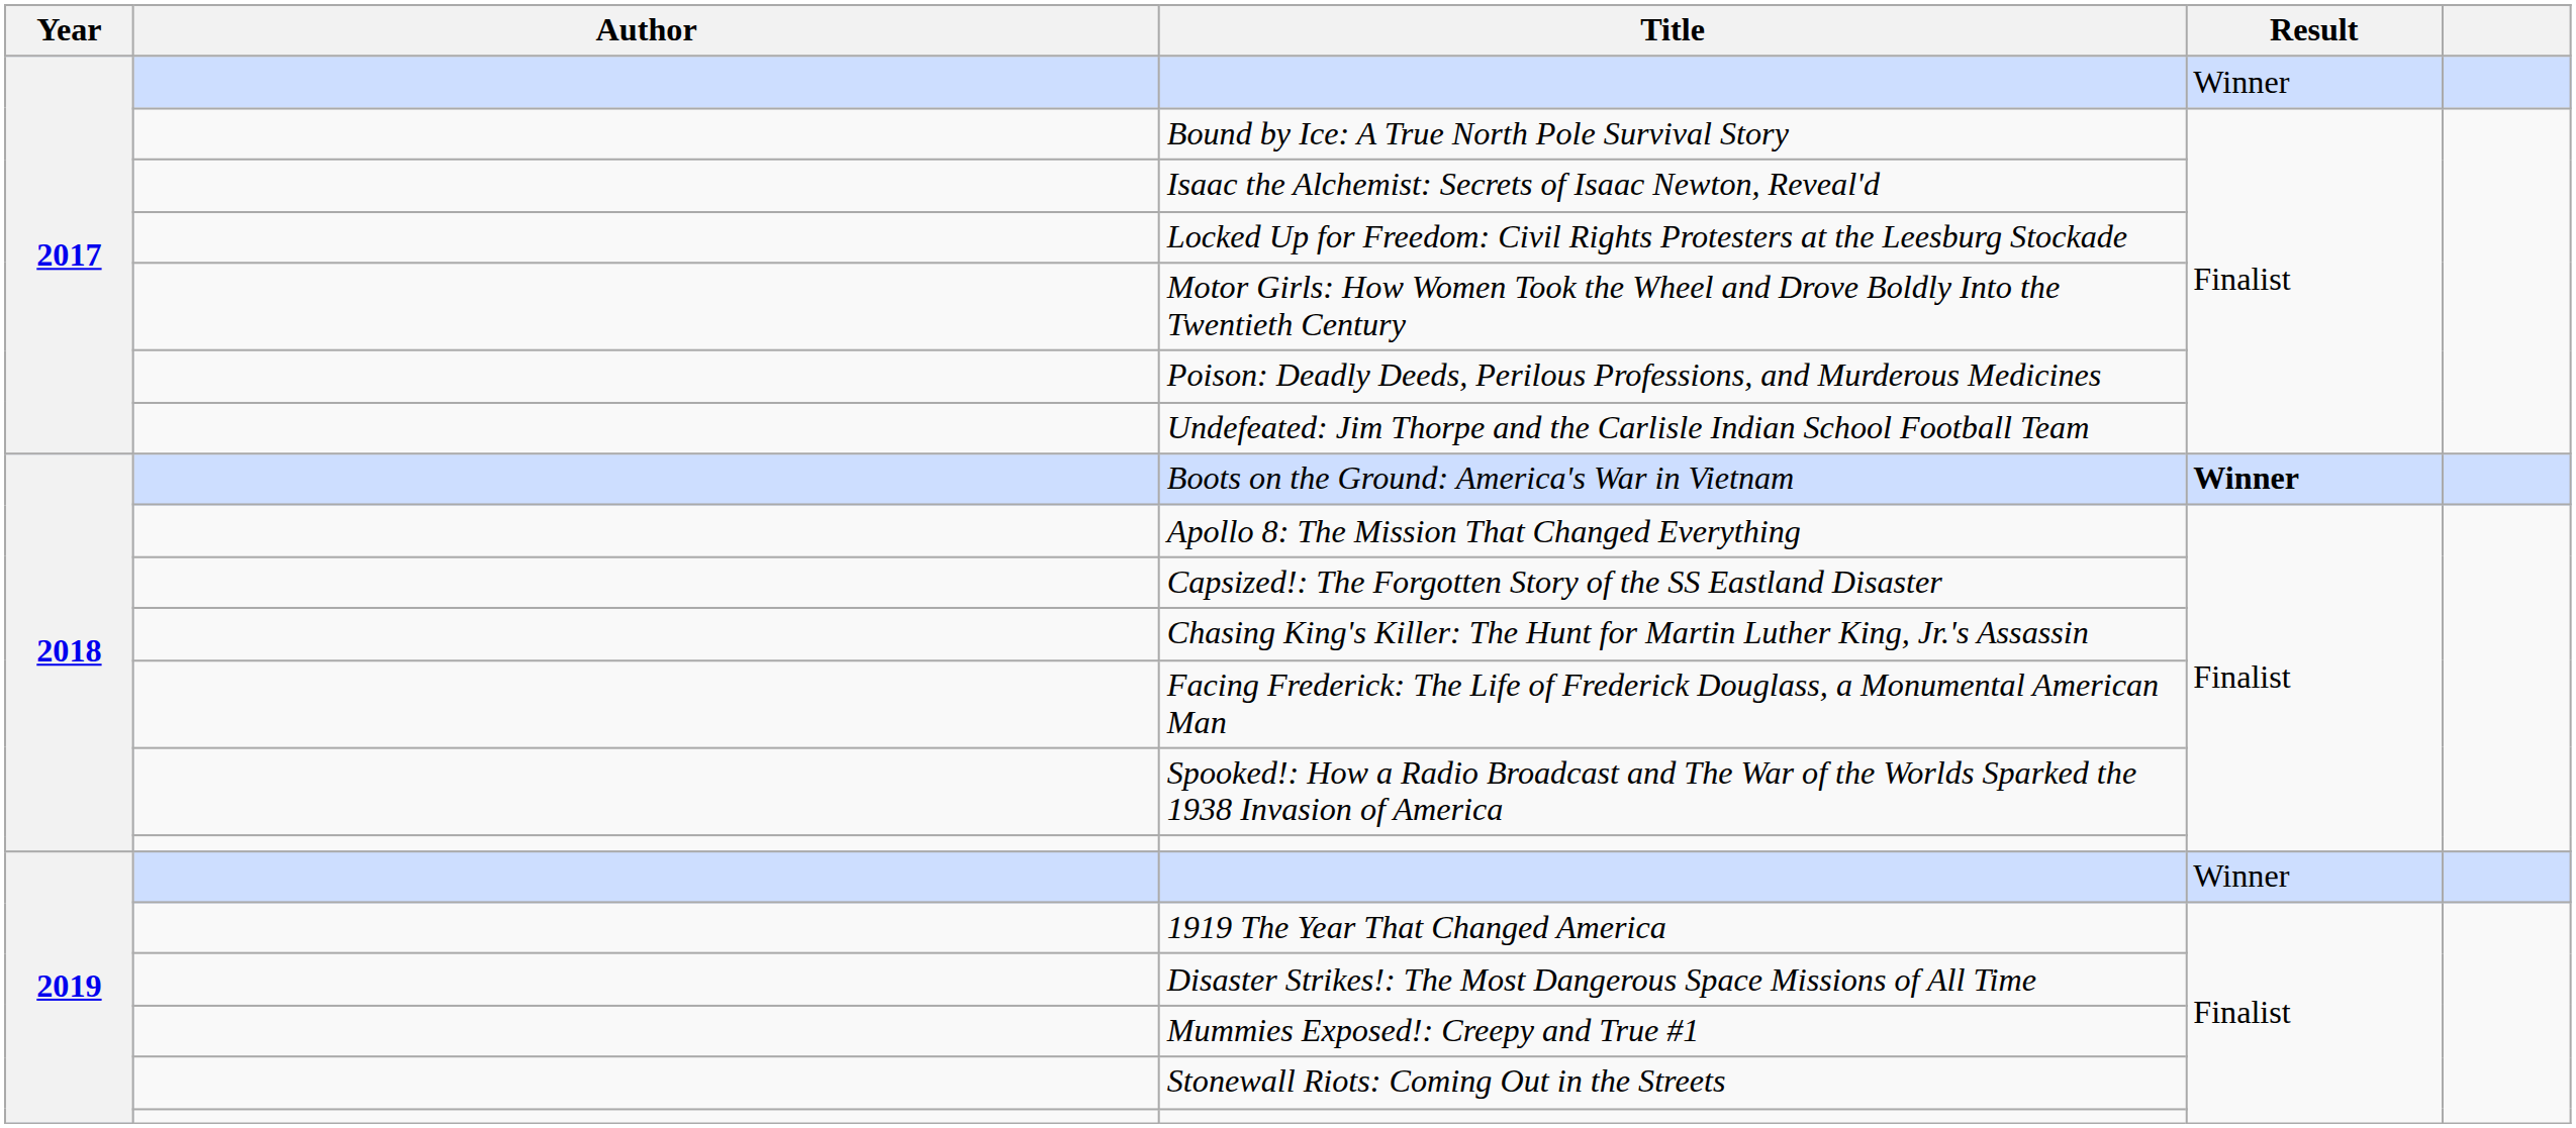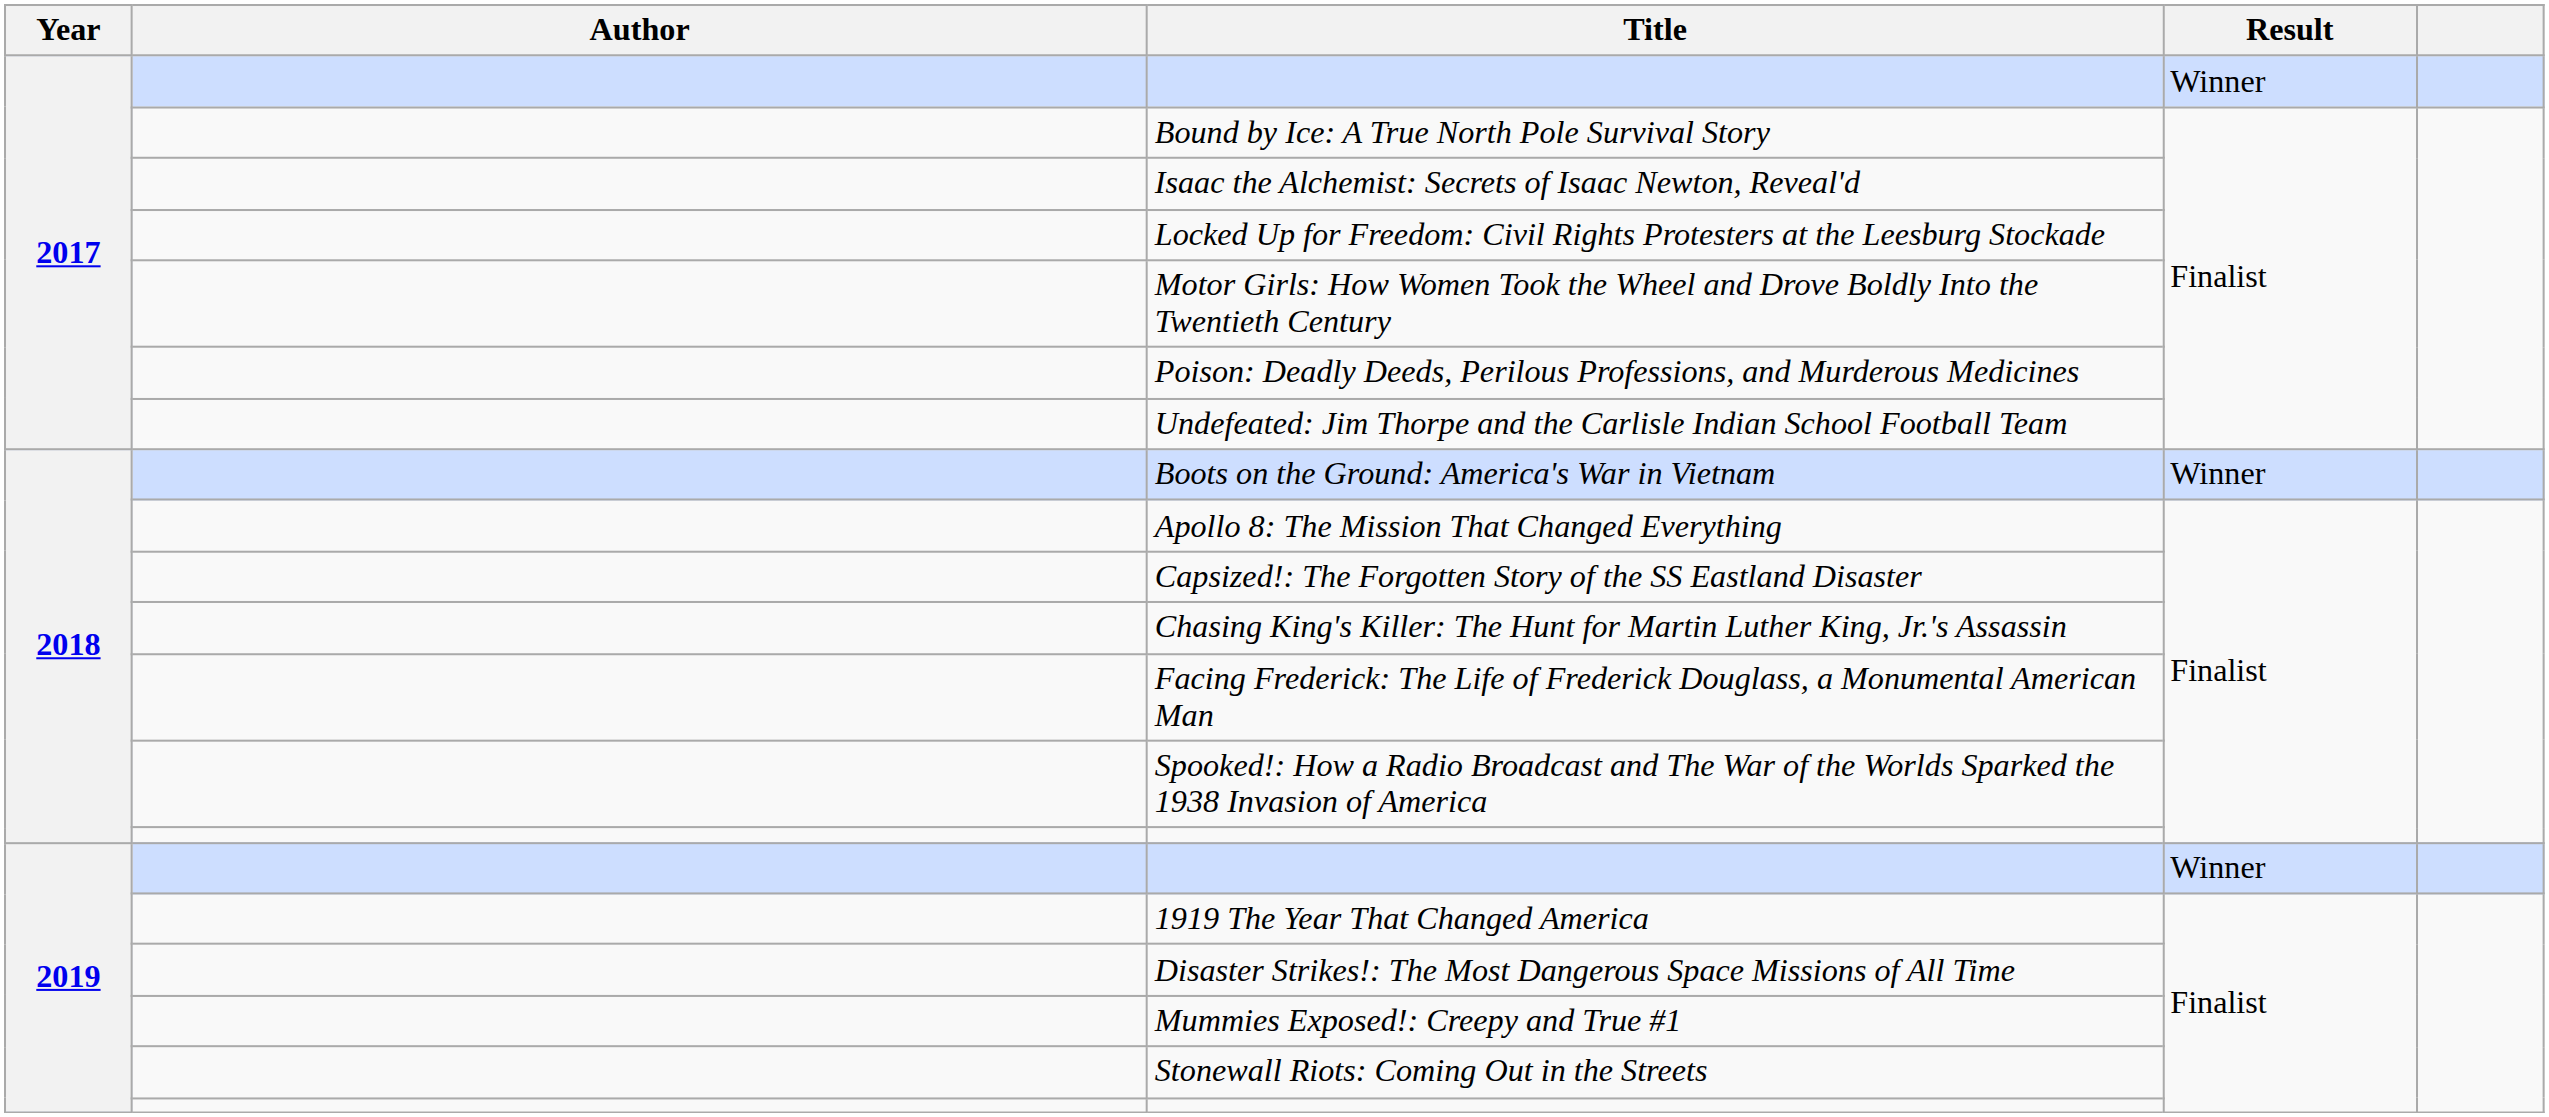Boots on the Ground: America's War in Vietnam | Result: bold -> normal
